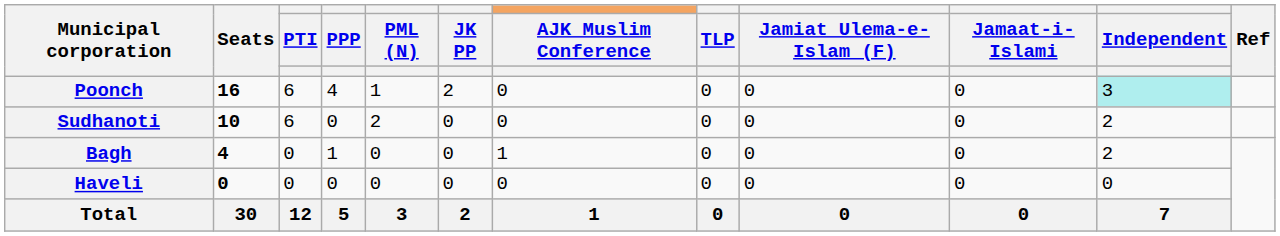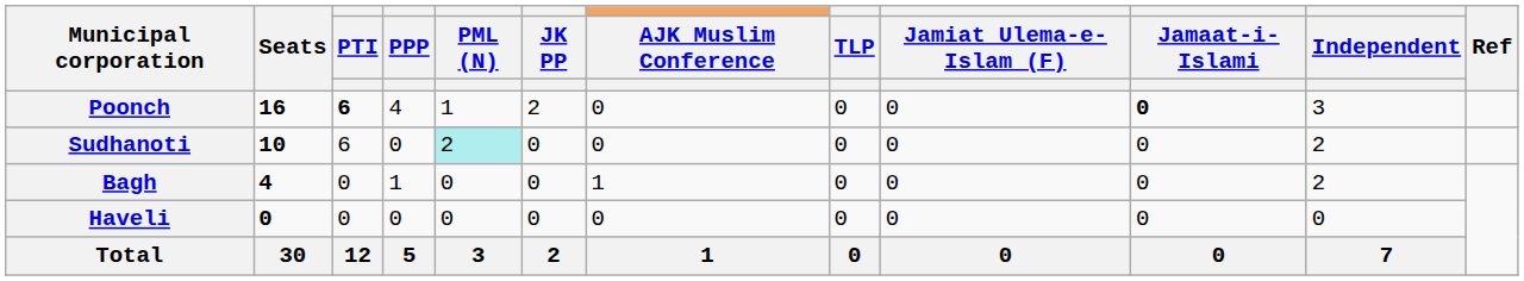Poonch | PTI: normal -> bold
Poonch | Jamaat-i-Islami: normal -> bold
Poonch | Independent: paleturquoise background -> no background
Sudhanoti | PML (N): no background -> paleturquoise background
